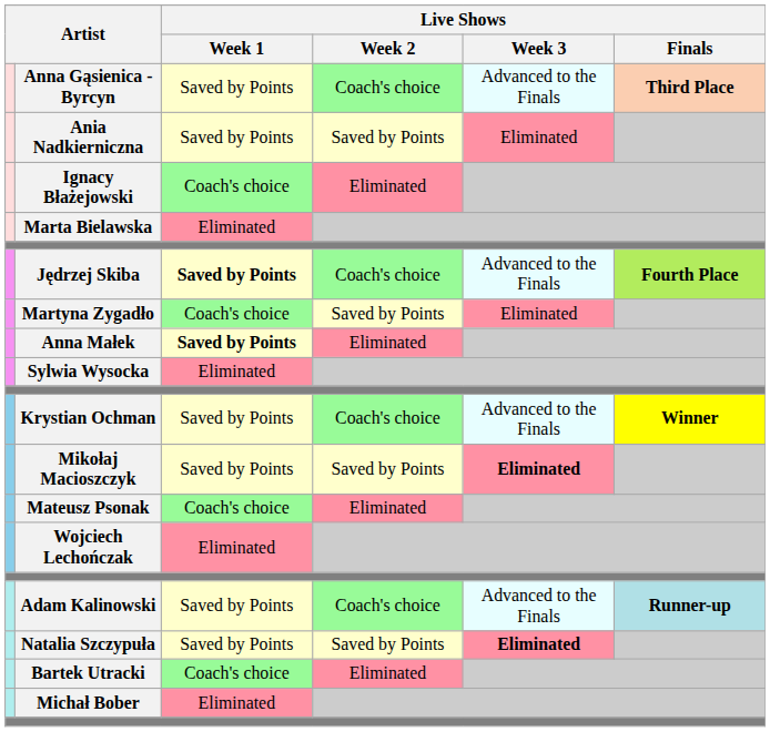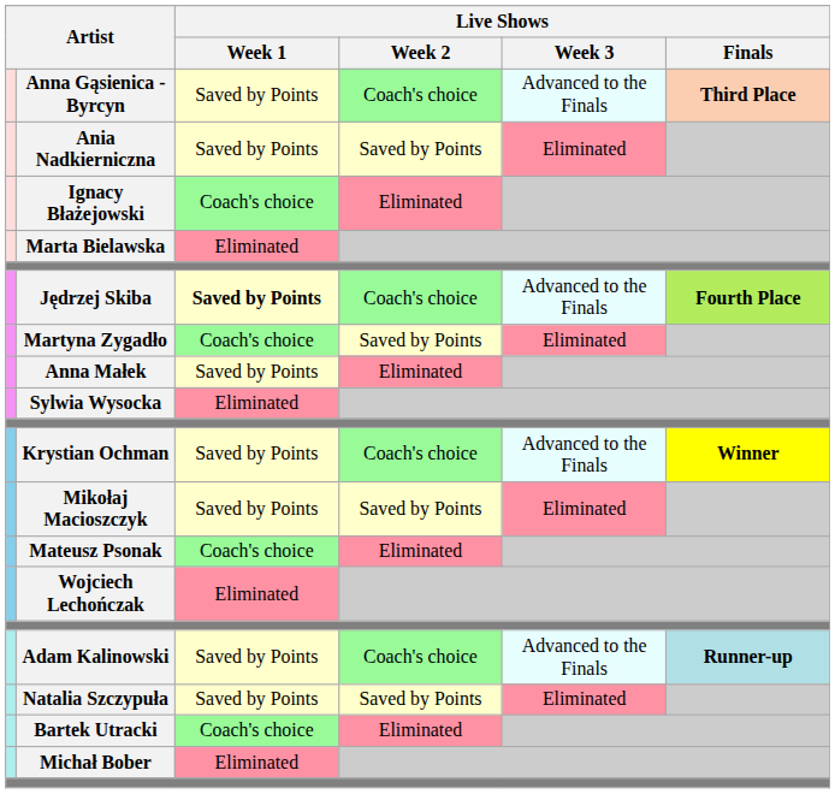Anna Małek | Live Shows / Week 1: bold -> normal
Mikołaj Macioszczyk | Live Shows / Week 3: bold -> normal
Natalia Szczypuła | Live Shows / Week 3: bold -> normal
